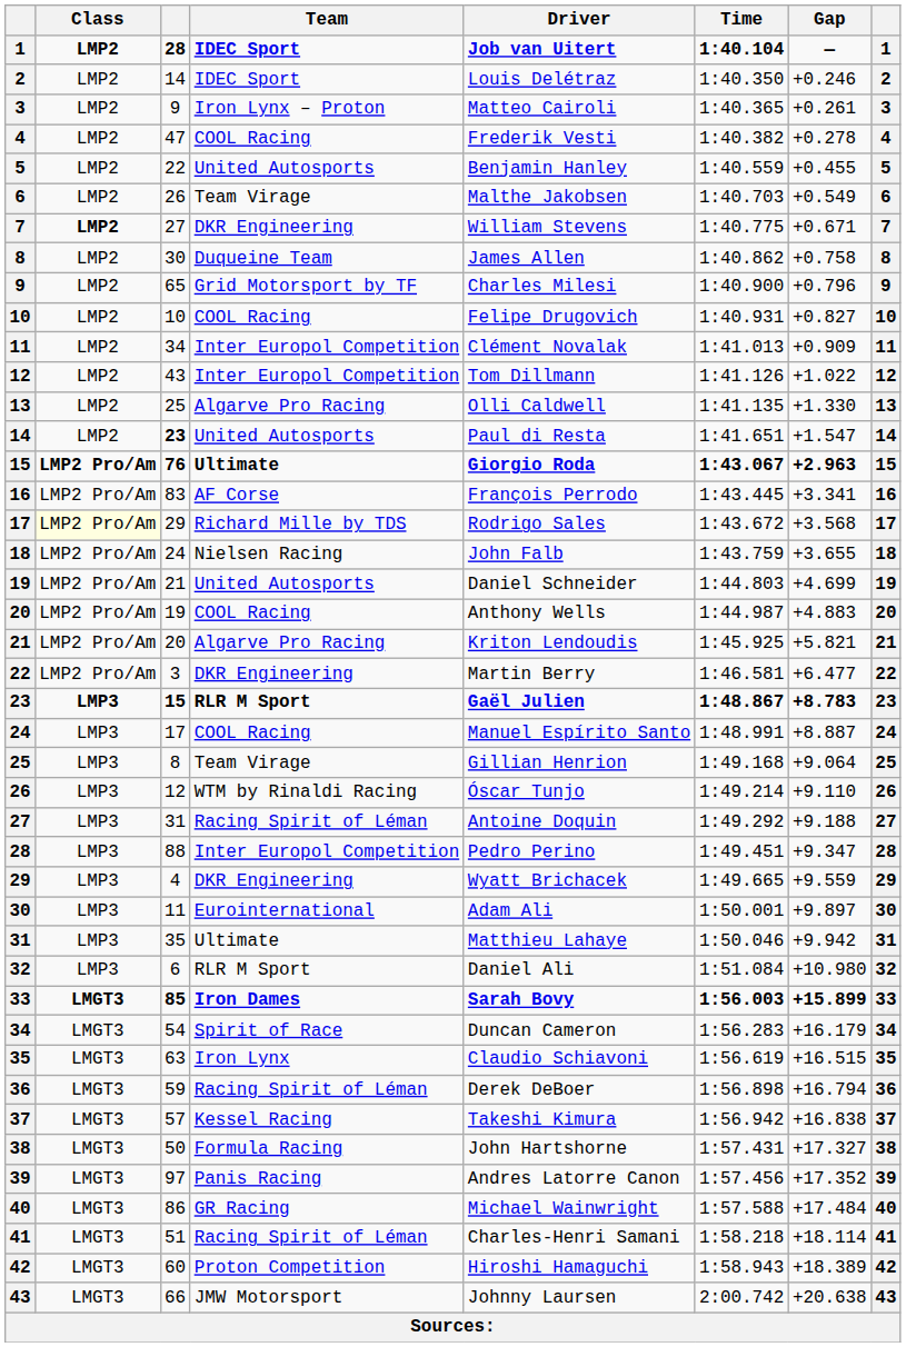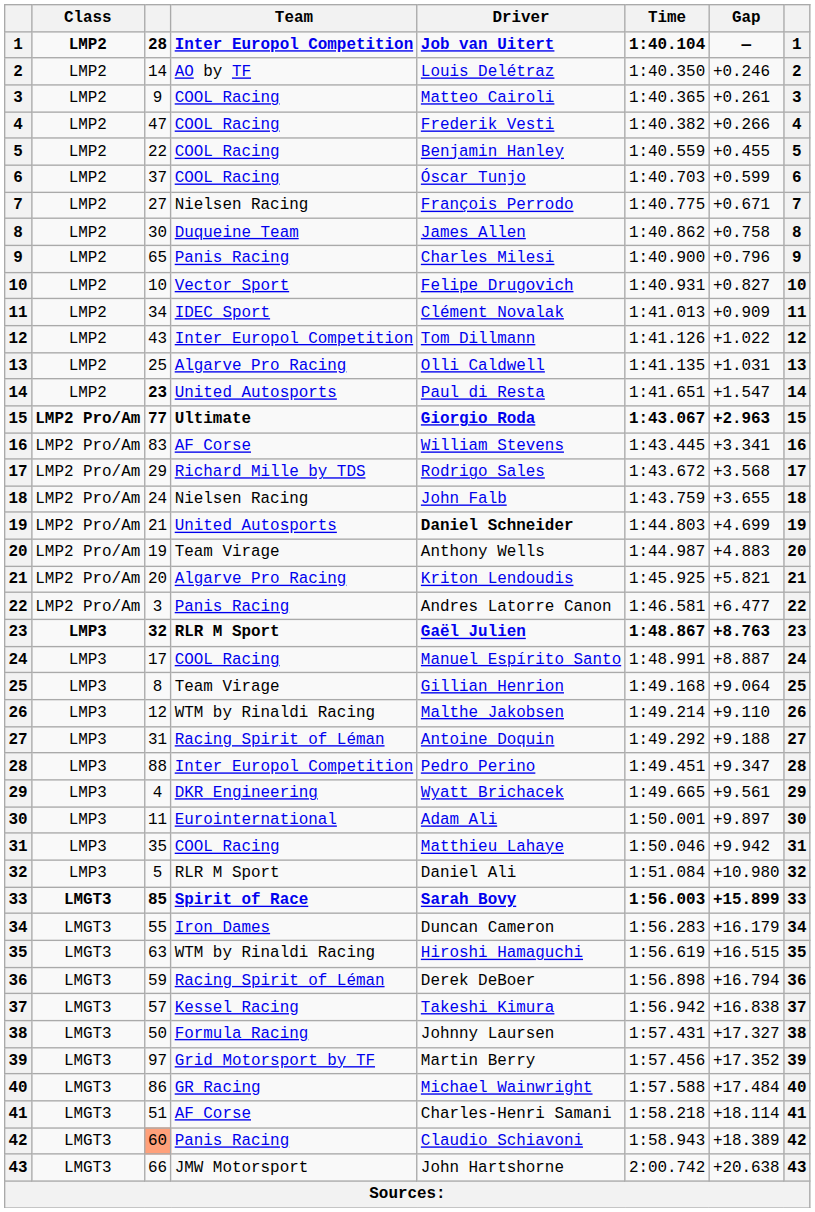row 2 | Team: IDEC Sport -> Inter Europol Competition
row 3 | Team: IDEC Sport -> AO by TF
row 4 | Team: Iron Lynx – Proton -> COOL Racing
row 5 | Gap: +0.278 -> +0.266
row 6 | Team: United Autosports -> COOL Racing
row 7 | column 3: 26 -> 37
row 7 | Team: Team Virage -> COOL Racing
row 7 | Driver: Malthe Jakobsen -> Óscar Tunjo
row 7 | Gap: +0.549 -> +0.599
row 8 | Class: bold -> normal
row 8 | Team: DKR Engineering -> Nielsen Racing
row 8 | Driver: William Stevens -> François Perrodo
row 10 | Team: Grid Motorsport by TF -> Panis Racing
row 11 | Team: COOL Racing -> Vector Sport
row 12 | Team: Inter Europol Competition -> IDEC Sport
row 14 | Gap: +1.330 -> +1.031
row 16 | column 3: 76 -> 77
row 17 | Driver: François Perrodo -> William Stevens
row 18 | Class: lightyellow background -> no background
row 20 | Driver: normal -> bold
row 21 | Team: COOL Racing -> Team Virage
row 23 | Team: DKR Engineering -> Panis Racing
row 23 | Driver: Martin Berry -> Andres Latorre Canon
row 24 | column 3: 15 -> 32
row 24 | Gap: +8.783 -> +8.763
row 27 | Driver: Óscar Tunjo -> Malthe Jakobsen
row 30 | Gap: +9.559 -> +9.561
row 32 | Team: Ultimate -> COOL Racing
row 33 | column 3: 6 -> 5
row 34 | Team: Iron Dames -> Spirit of Race
row 35 | column 3: 54 -> 55
row 35 | Team: Spirit of Race -> Iron Dames
row 36 | Team: Iron Lynx -> WTM by Rinaldi Racing
row 36 | Driver: Claudio Schiavoni -> Hiroshi Hamaguchi
row 39 | Driver: John Hartshorne -> Johnny Laursen
row 40 | Team: Panis Racing -> Grid Motorsport by TF
row 40 | Driver: Andres Latorre Canon -> Martin Berry
row 42 | Team: Racing Spirit of Léman -> AF Corse
row 43 | column 3: no background -> lightsalmon background
row 43 | Team: Proton Competition -> Panis Racing
row 43 | Driver: Hiroshi Hamaguchi -> Claudio Schiavoni
row 44 | Driver: Johnny Laursen -> John Hartshorne
